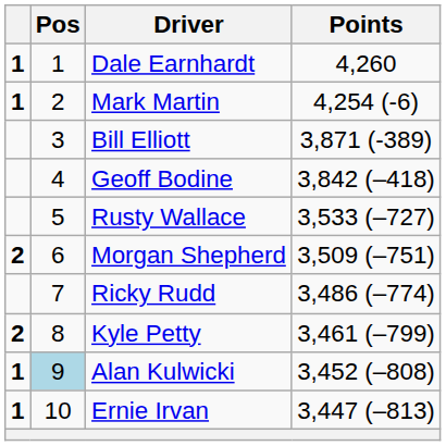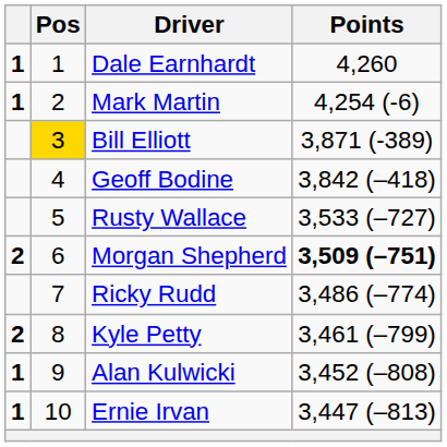Bill Elliott | Pos: no background -> gold background
Morgan Shepherd | Points: normal -> bold
Alan Kulwicki | Pos: lightblue background -> no background
